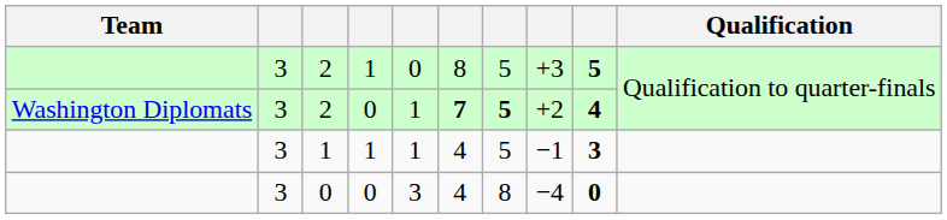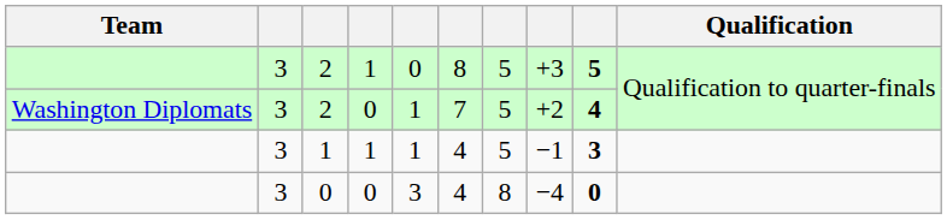Washington Diplomats / 2 | column 6: bold -> normal
Washington Diplomats / 2 | column 7: bold -> normal
